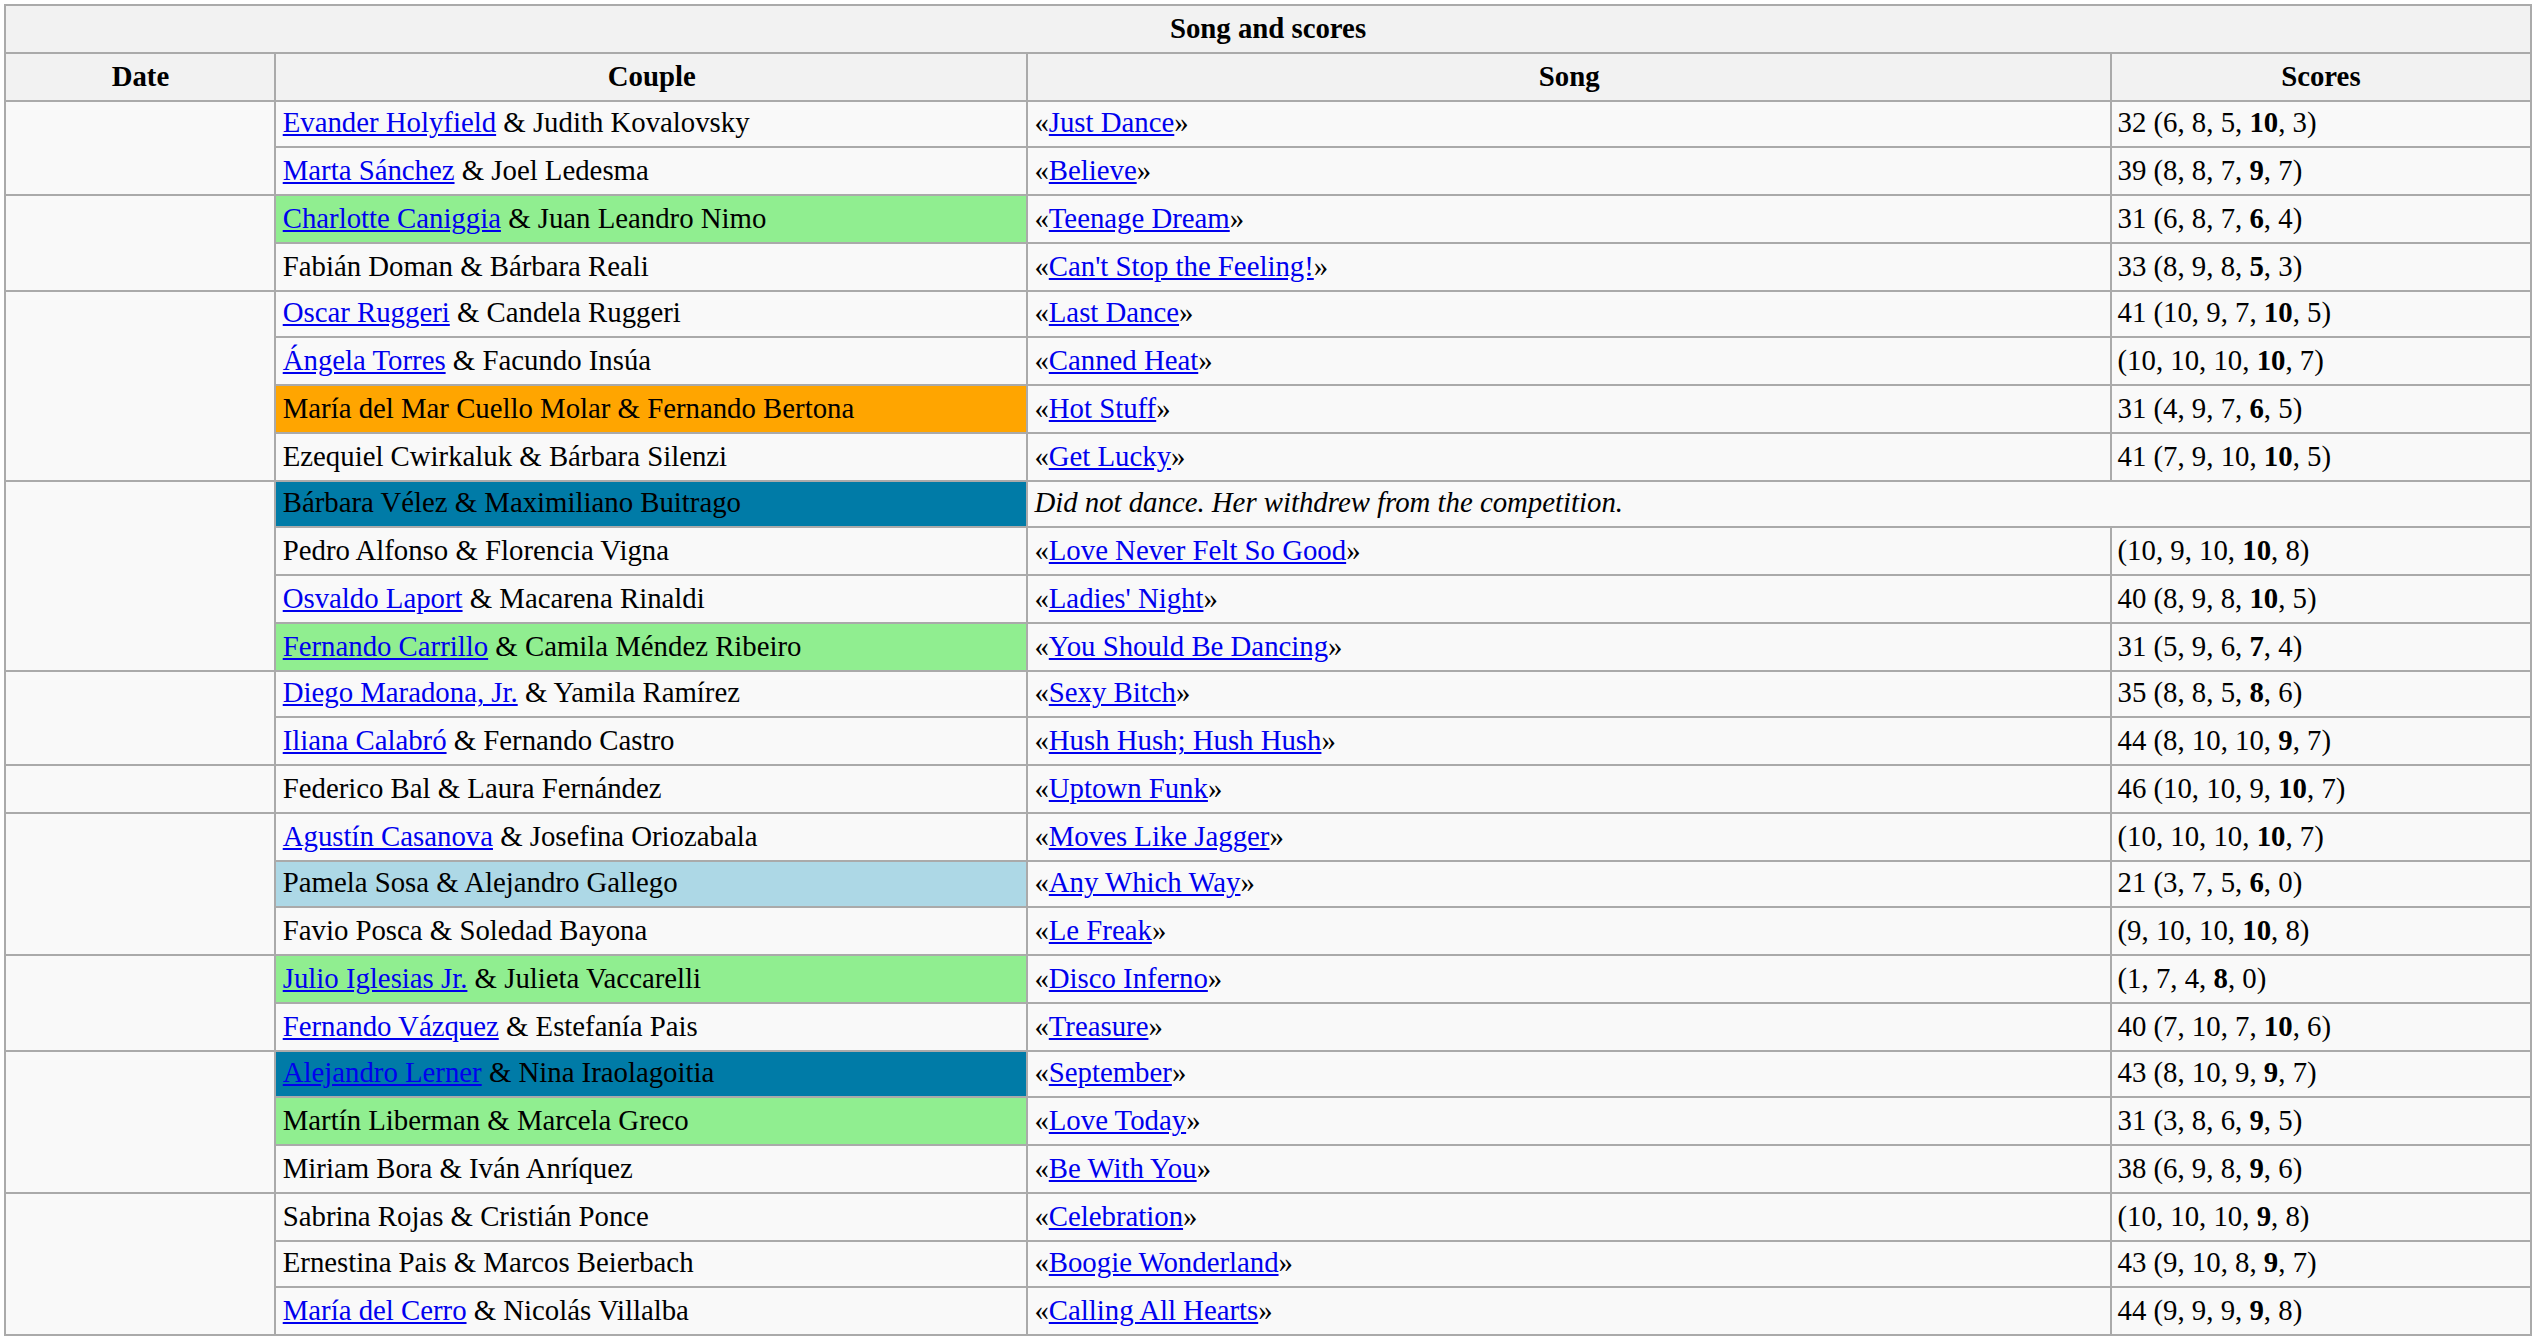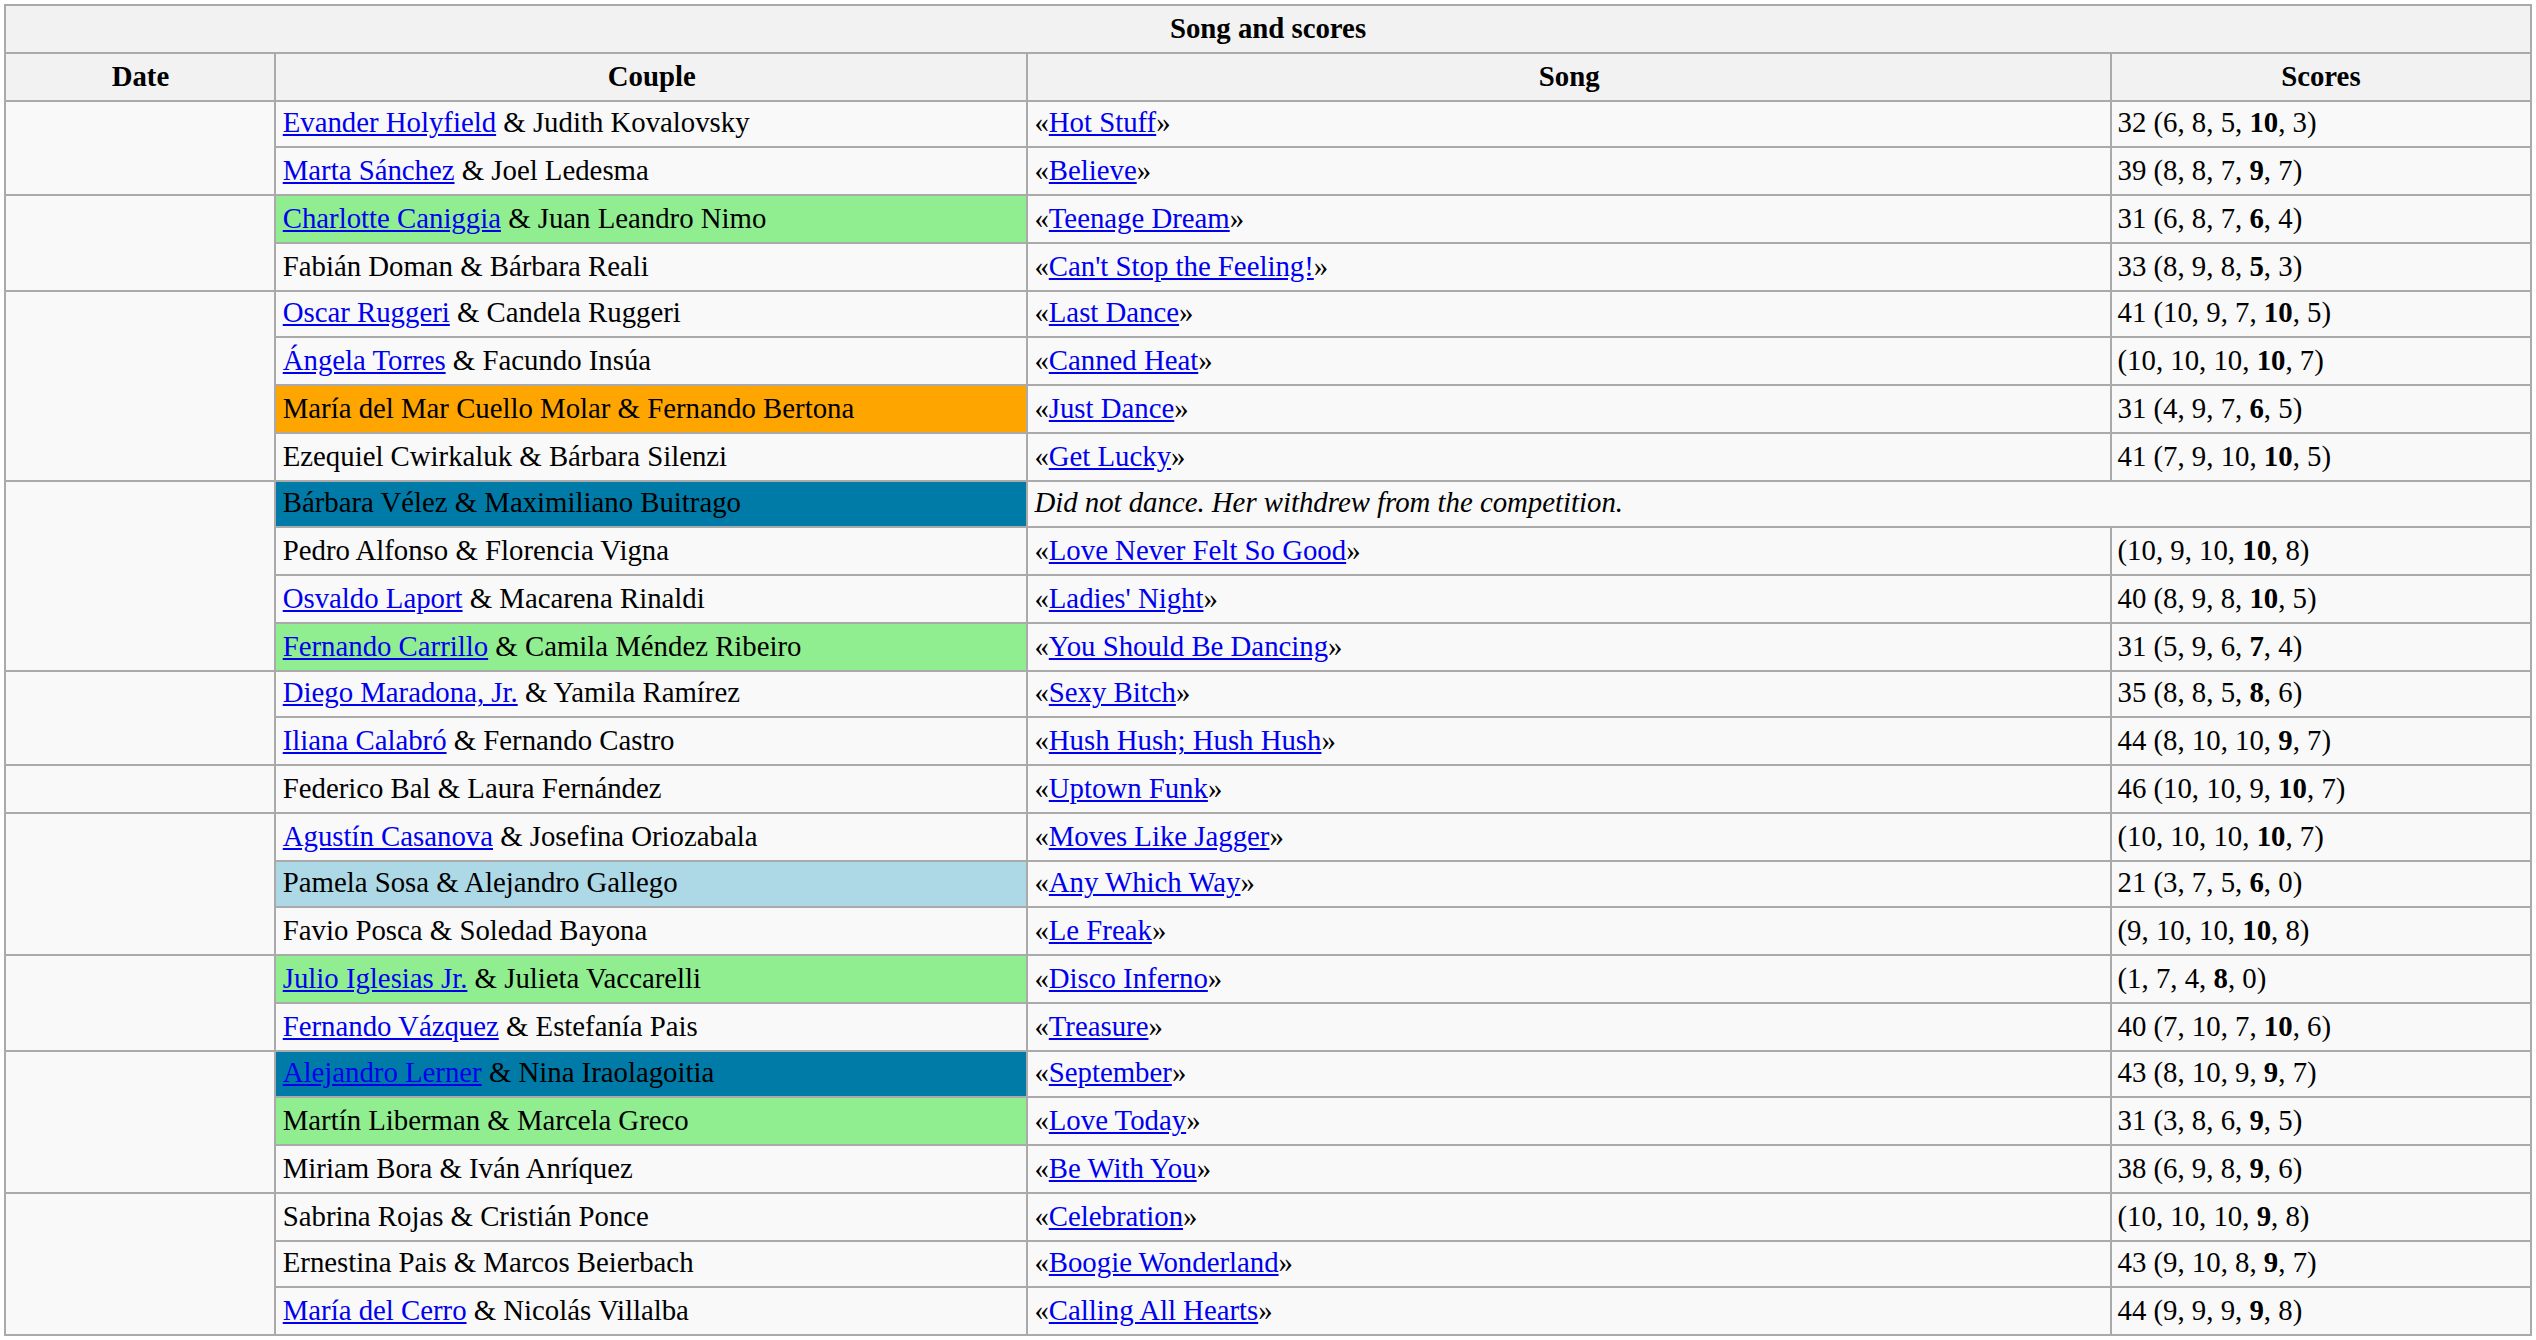Evander Holyfield & Judith Kovalovsky | Song: «Just Dance» -> «Hot Stuff»
María del Mar Cuello Molar & Fernando Bertona | Song: «Hot Stuff» -> «Just Dance»
